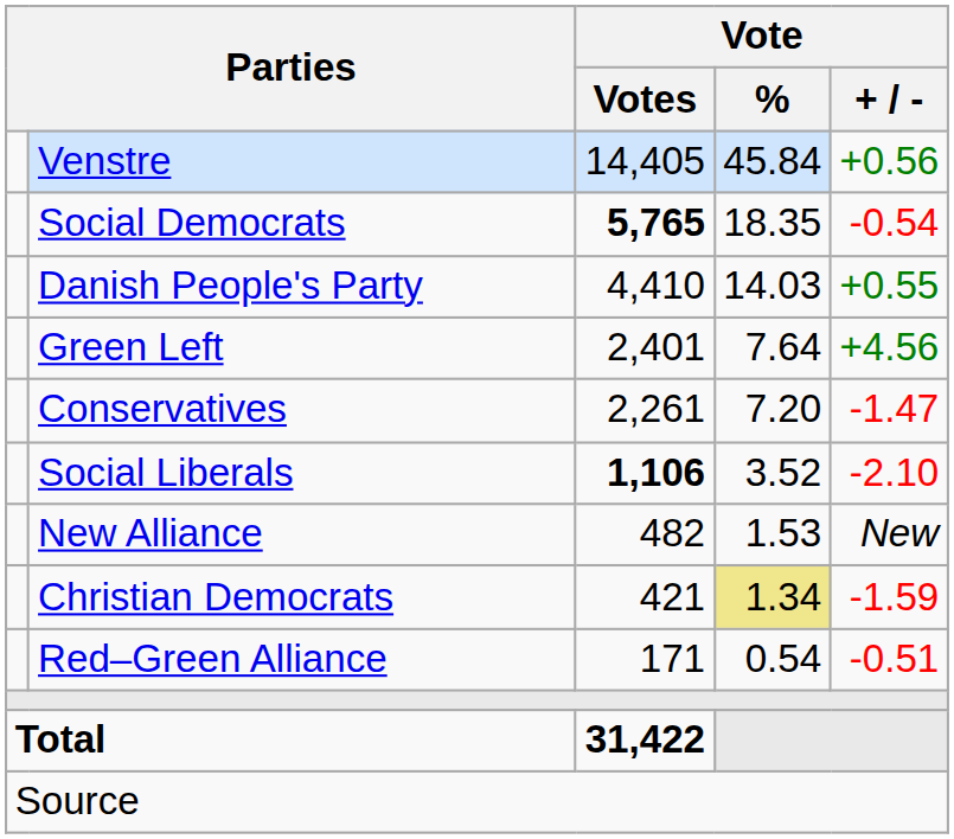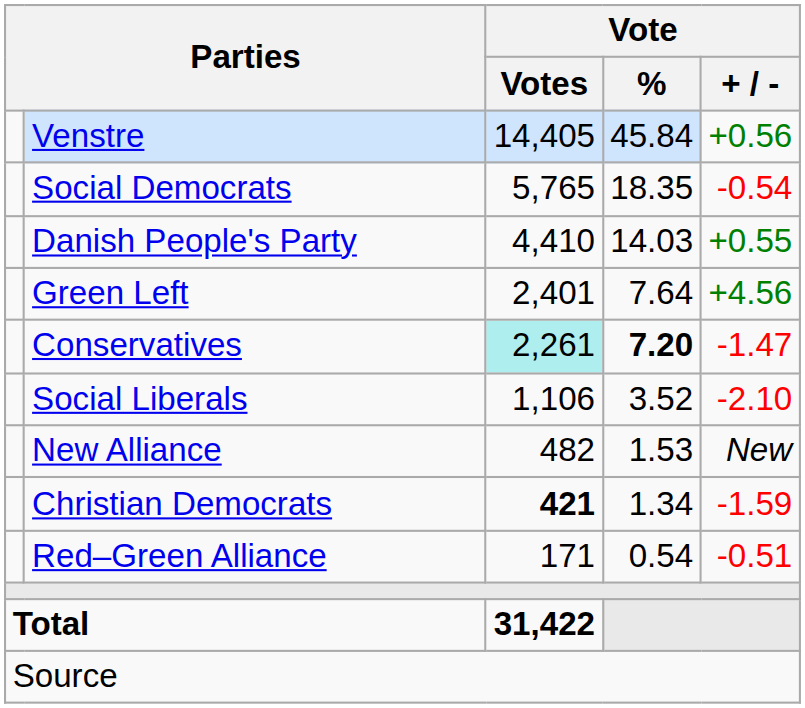Social Democrats | Vote / Votes: bold -> normal
Conservatives | Vote / Votes: no background -> paleturquoise background
Conservatives | Vote / %: normal -> bold
Social Liberals | Vote / Votes: bold -> normal
Christian Democrats | Vote / Votes: normal -> bold
Christian Democrats | Vote / %: khaki background -> no background
